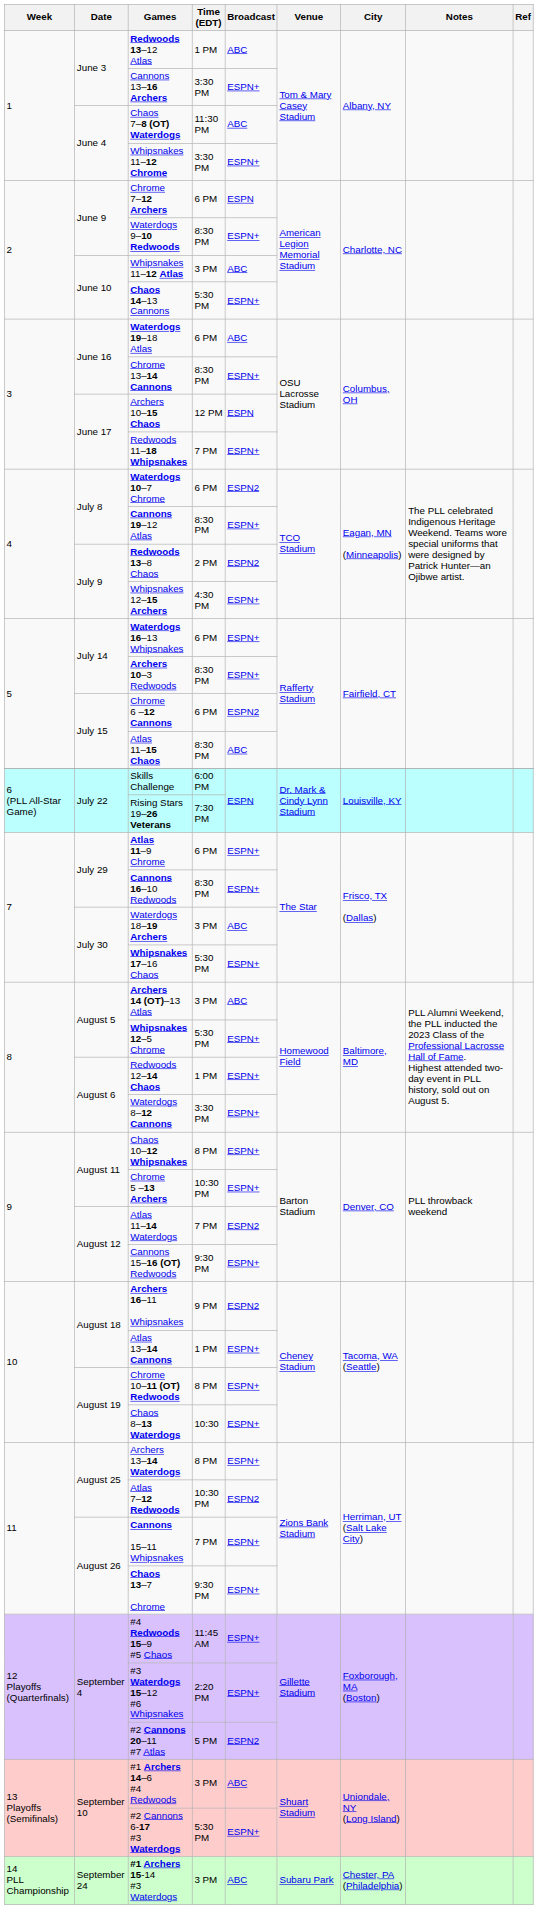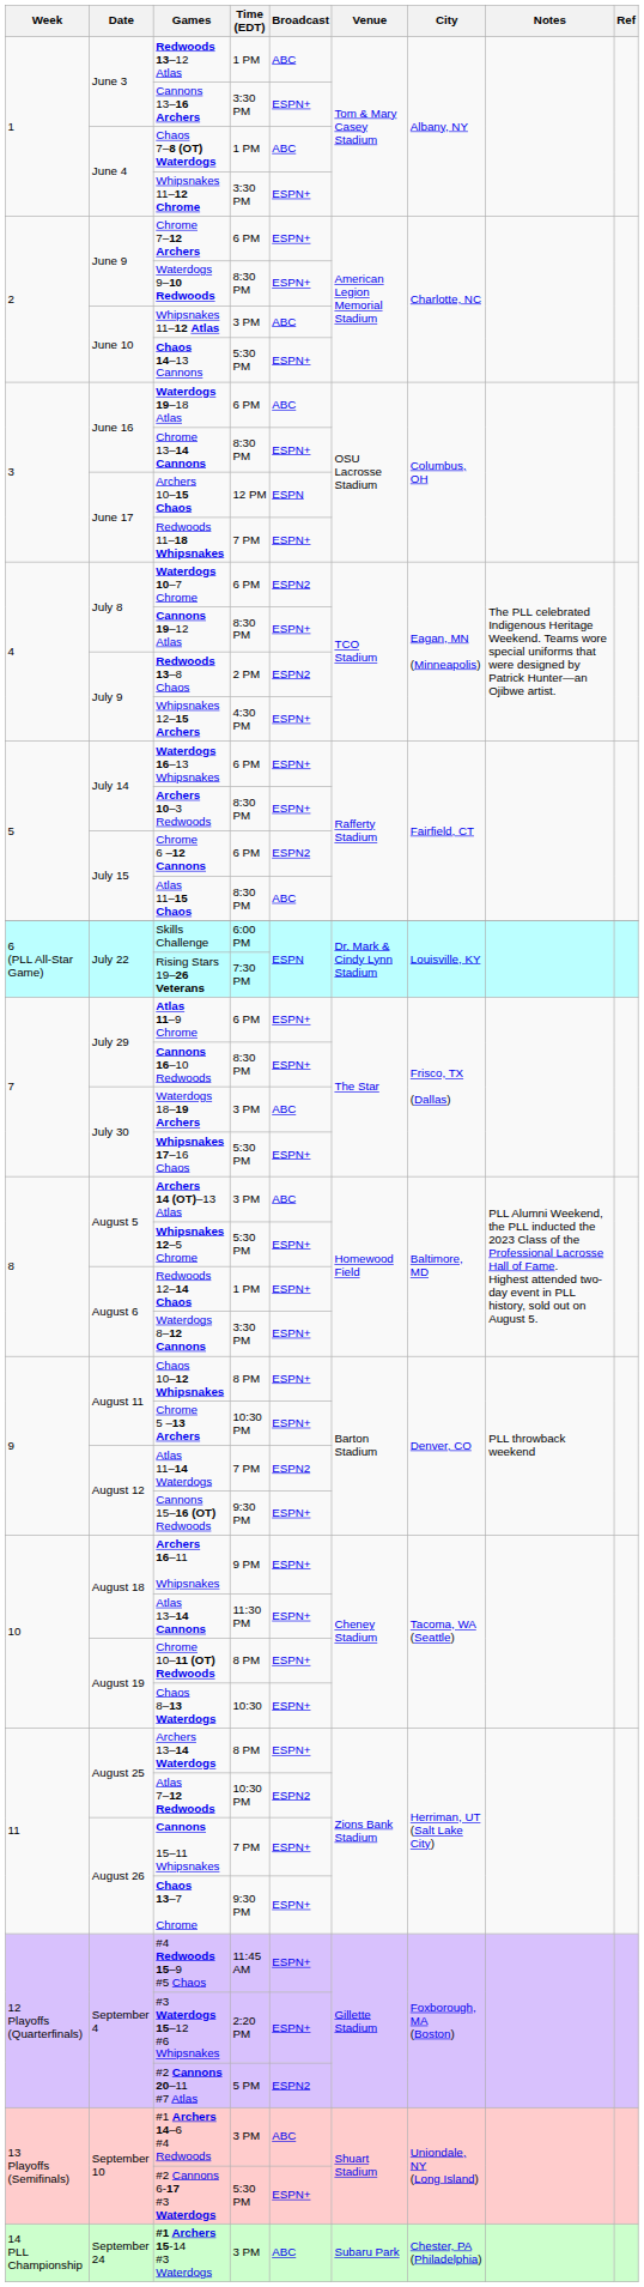Chaos 7–8 (OT) Waterdogs | Time (EDT): 11:30 PM -> 1 PM
Chrome 7–12 Archers | Broadcast: ESPN -> ESPN+
Archers 16–11 Whipsnakes | Broadcast: ESPN2 -> ESPN+
Atlas 13–14 Cannons | Time (EDT): 1 PM -> 11:30 PM
